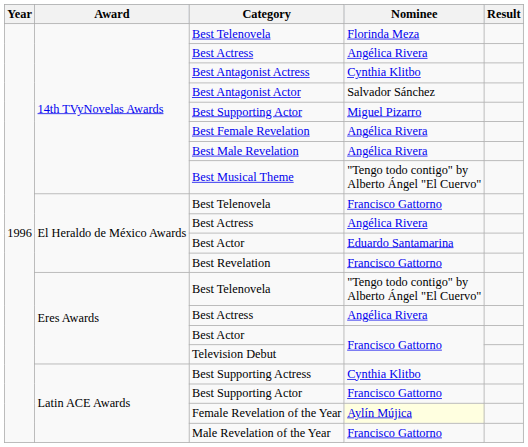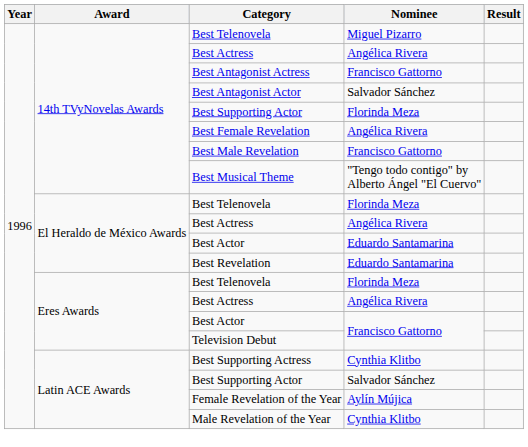14th TVyNovelas Awards / Best Telenovela | Nominee: Florinda Meza -> Miguel Pizarro
Best Antagonist Actress | Nominee: Cynthia Klitbo -> Francisco Gattorno
14th TVyNovelas Awards / Best Supporting Actor | Nominee: Miguel Pizarro -> Florinda Meza
Best Male Revelation | Nominee: Angélica Rivera -> Francisco Gattorno
El Heraldo de México Awards / Best Telenovela | Nominee: Francisco Gattorno -> Florinda Meza
Best Revelation | Nominee: Francisco Gattorno -> Eduardo Santamarina
Eres Awards / Best Telenovela | Nominee: "Tengo todo contigo" by Alberto Ángel "El Cuervo" -> Florinda Meza
Latin ACE Awards / Best Supporting Actor | Nominee: Francisco Gattorno -> Salvador Sánchez
Female Revelation of the Year | Nominee: lightyellow background -> no background
Male Revelation of the Year | Nominee: Francisco Gattorno -> Cynthia Klitbo
